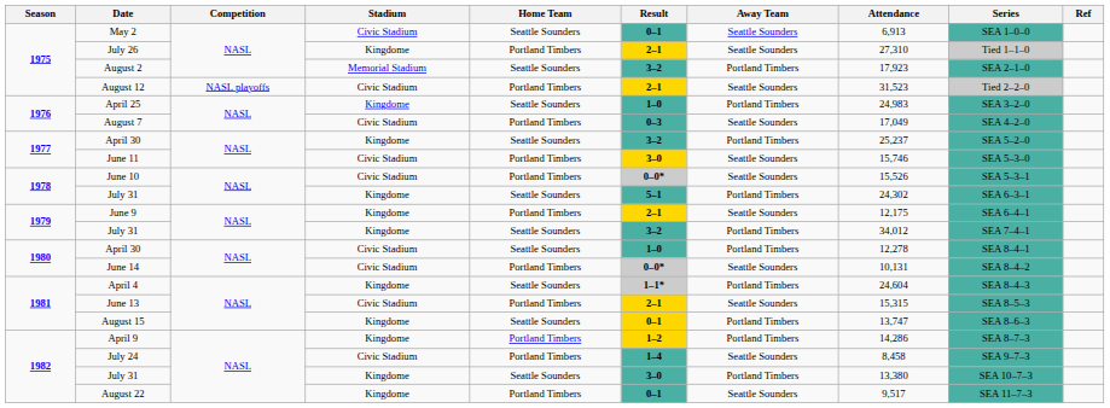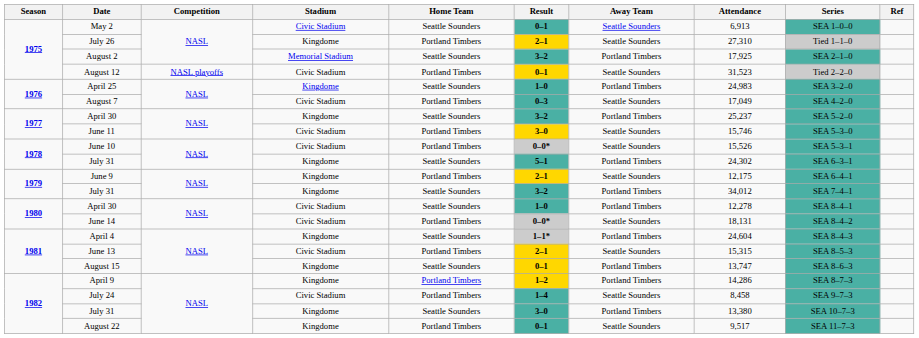August 2 | Attendance: 17,923 -> 17,925
August 12 | Result: 2–1 -> 0–1
June 14 | Attendance: 10,131 -> 18,131
